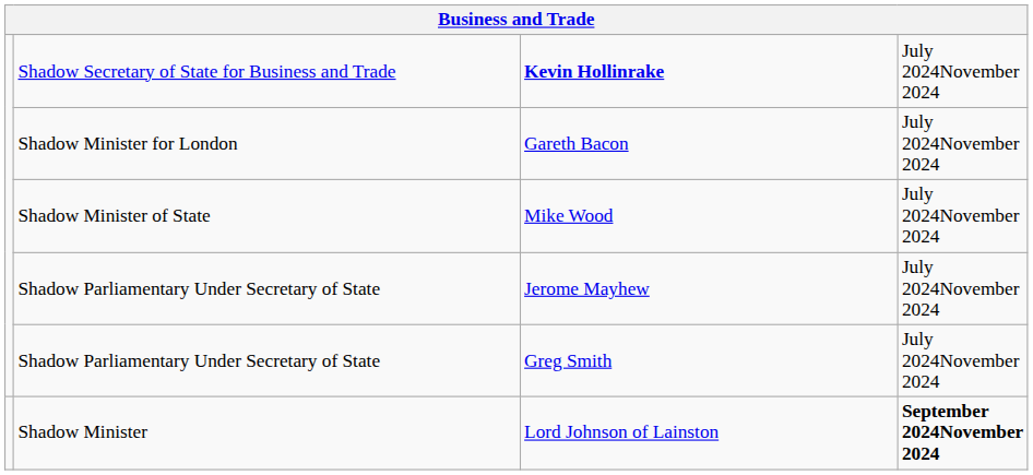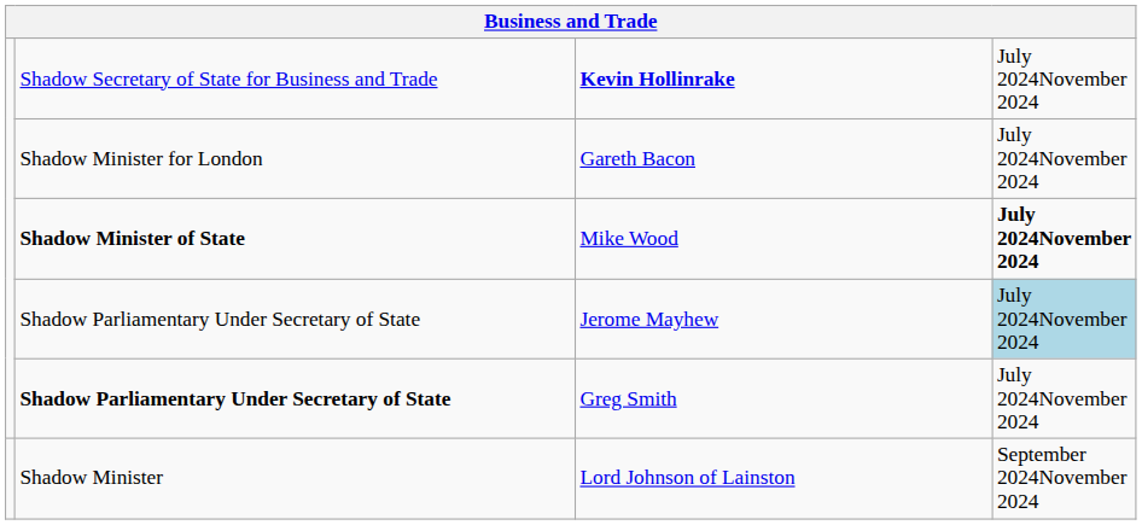Mike Wood | column 2: normal -> bold
Mike Wood | column 4: normal -> bold
Jerome Mayhew | column 4: no background -> lightblue background
Greg Smith | column 2: normal -> bold
Lord Johnson of Lainston | column 4: bold -> normal
